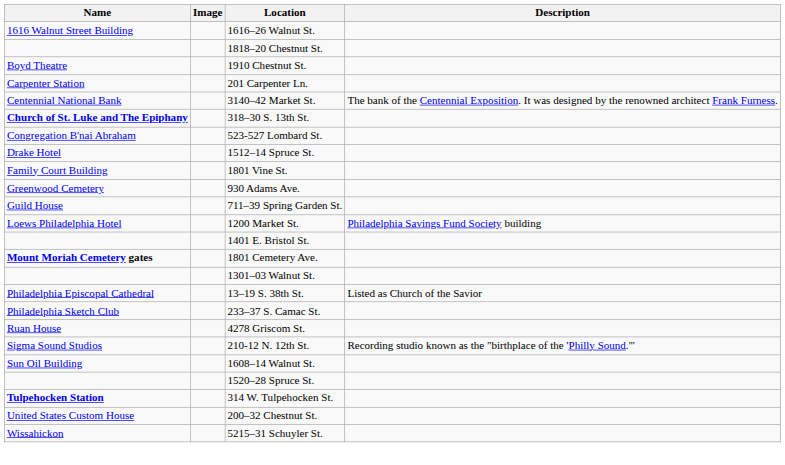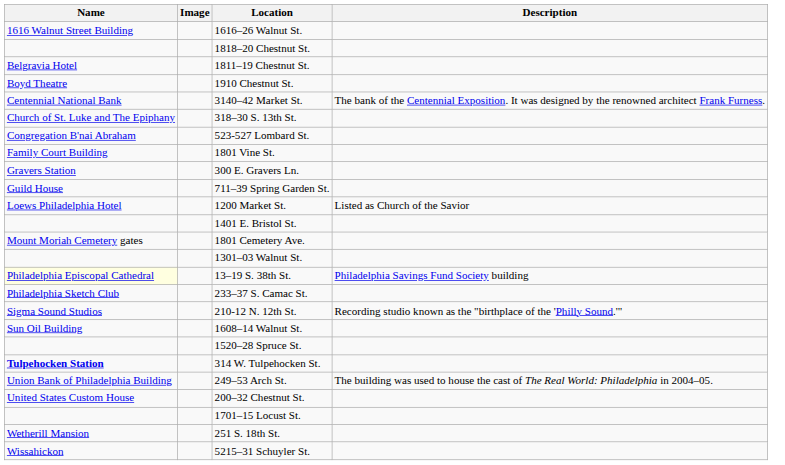+ row: Belgravia Hotel | 1811–19 Chestnut St.
- row: Carpenter Station | 201 Carpenter Ln.
318–30 S. 13th St. | Name: bold -> normal
- row: Drake Hotel | 1512–14 Spruce St.
+ row: Gravers Station | 300 E. Gravers Ln.
- row: Greenwood Cemetery | 930 Adams Ave.
1200 Market St. | Description: Philadelphia Savings Fund Society building -> Listed as Church of the Savior
1801 Cemetery Ave. | Name: bold -> normal
13–19 S. 38th St. | Name: no background -> lightyellow background
13–19 S. 38th St. | Description: Listed as Church of the Savior -> Philadelphia Savings Fund Society building
- row: Ruan House | 4278 Griscom St.
+ row: Union Bank of Philadelphia Building | 249–53 Arch St. | The building was used to house the cast of The Real World: Philadelphia in 2004–05.
+ row: 1701–15 Locust St.
+ row: Wetherill Mansion | 251 S. 18th St.
